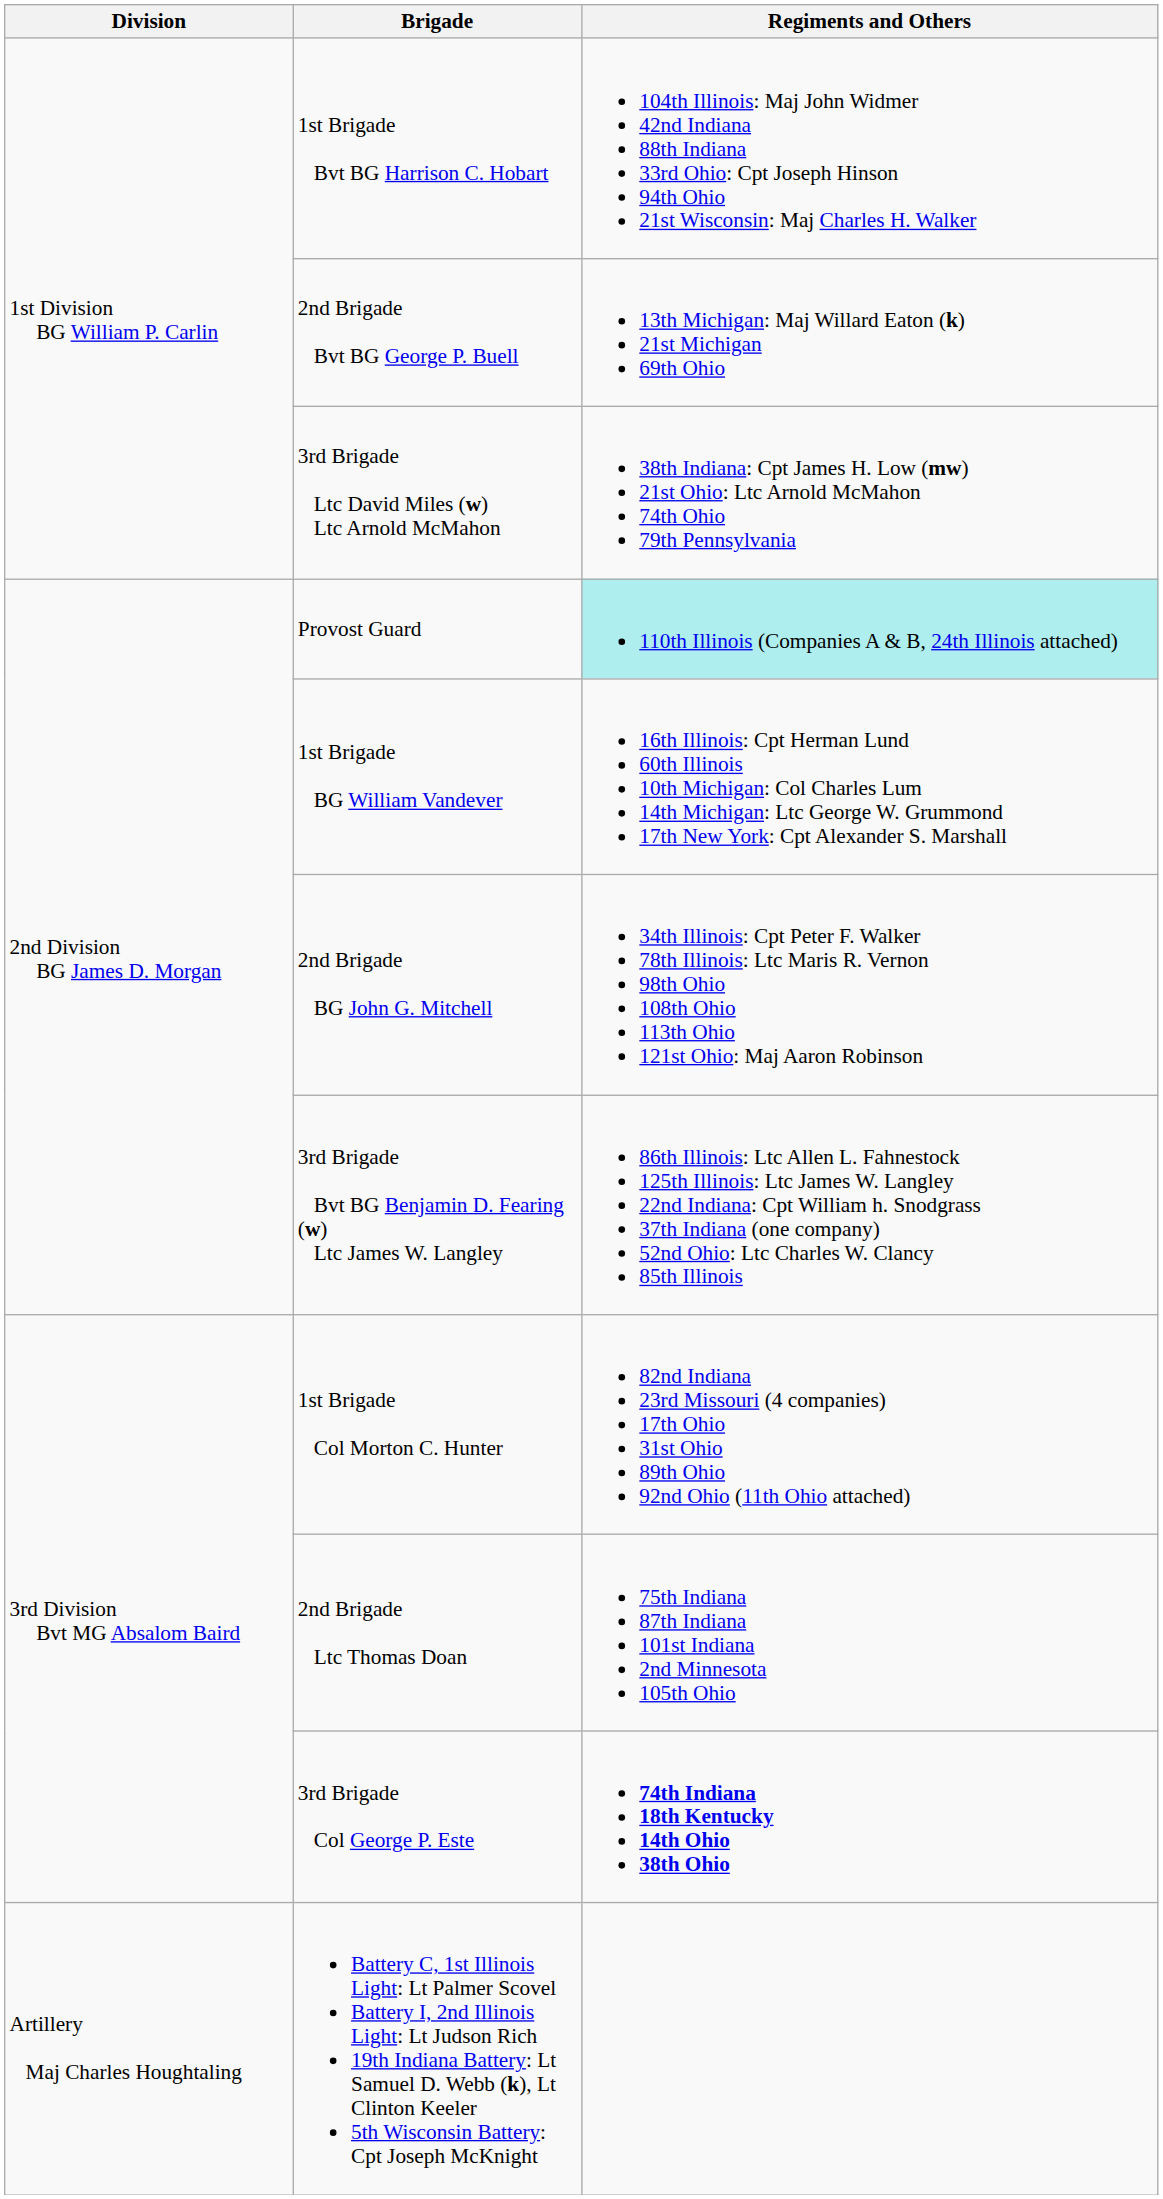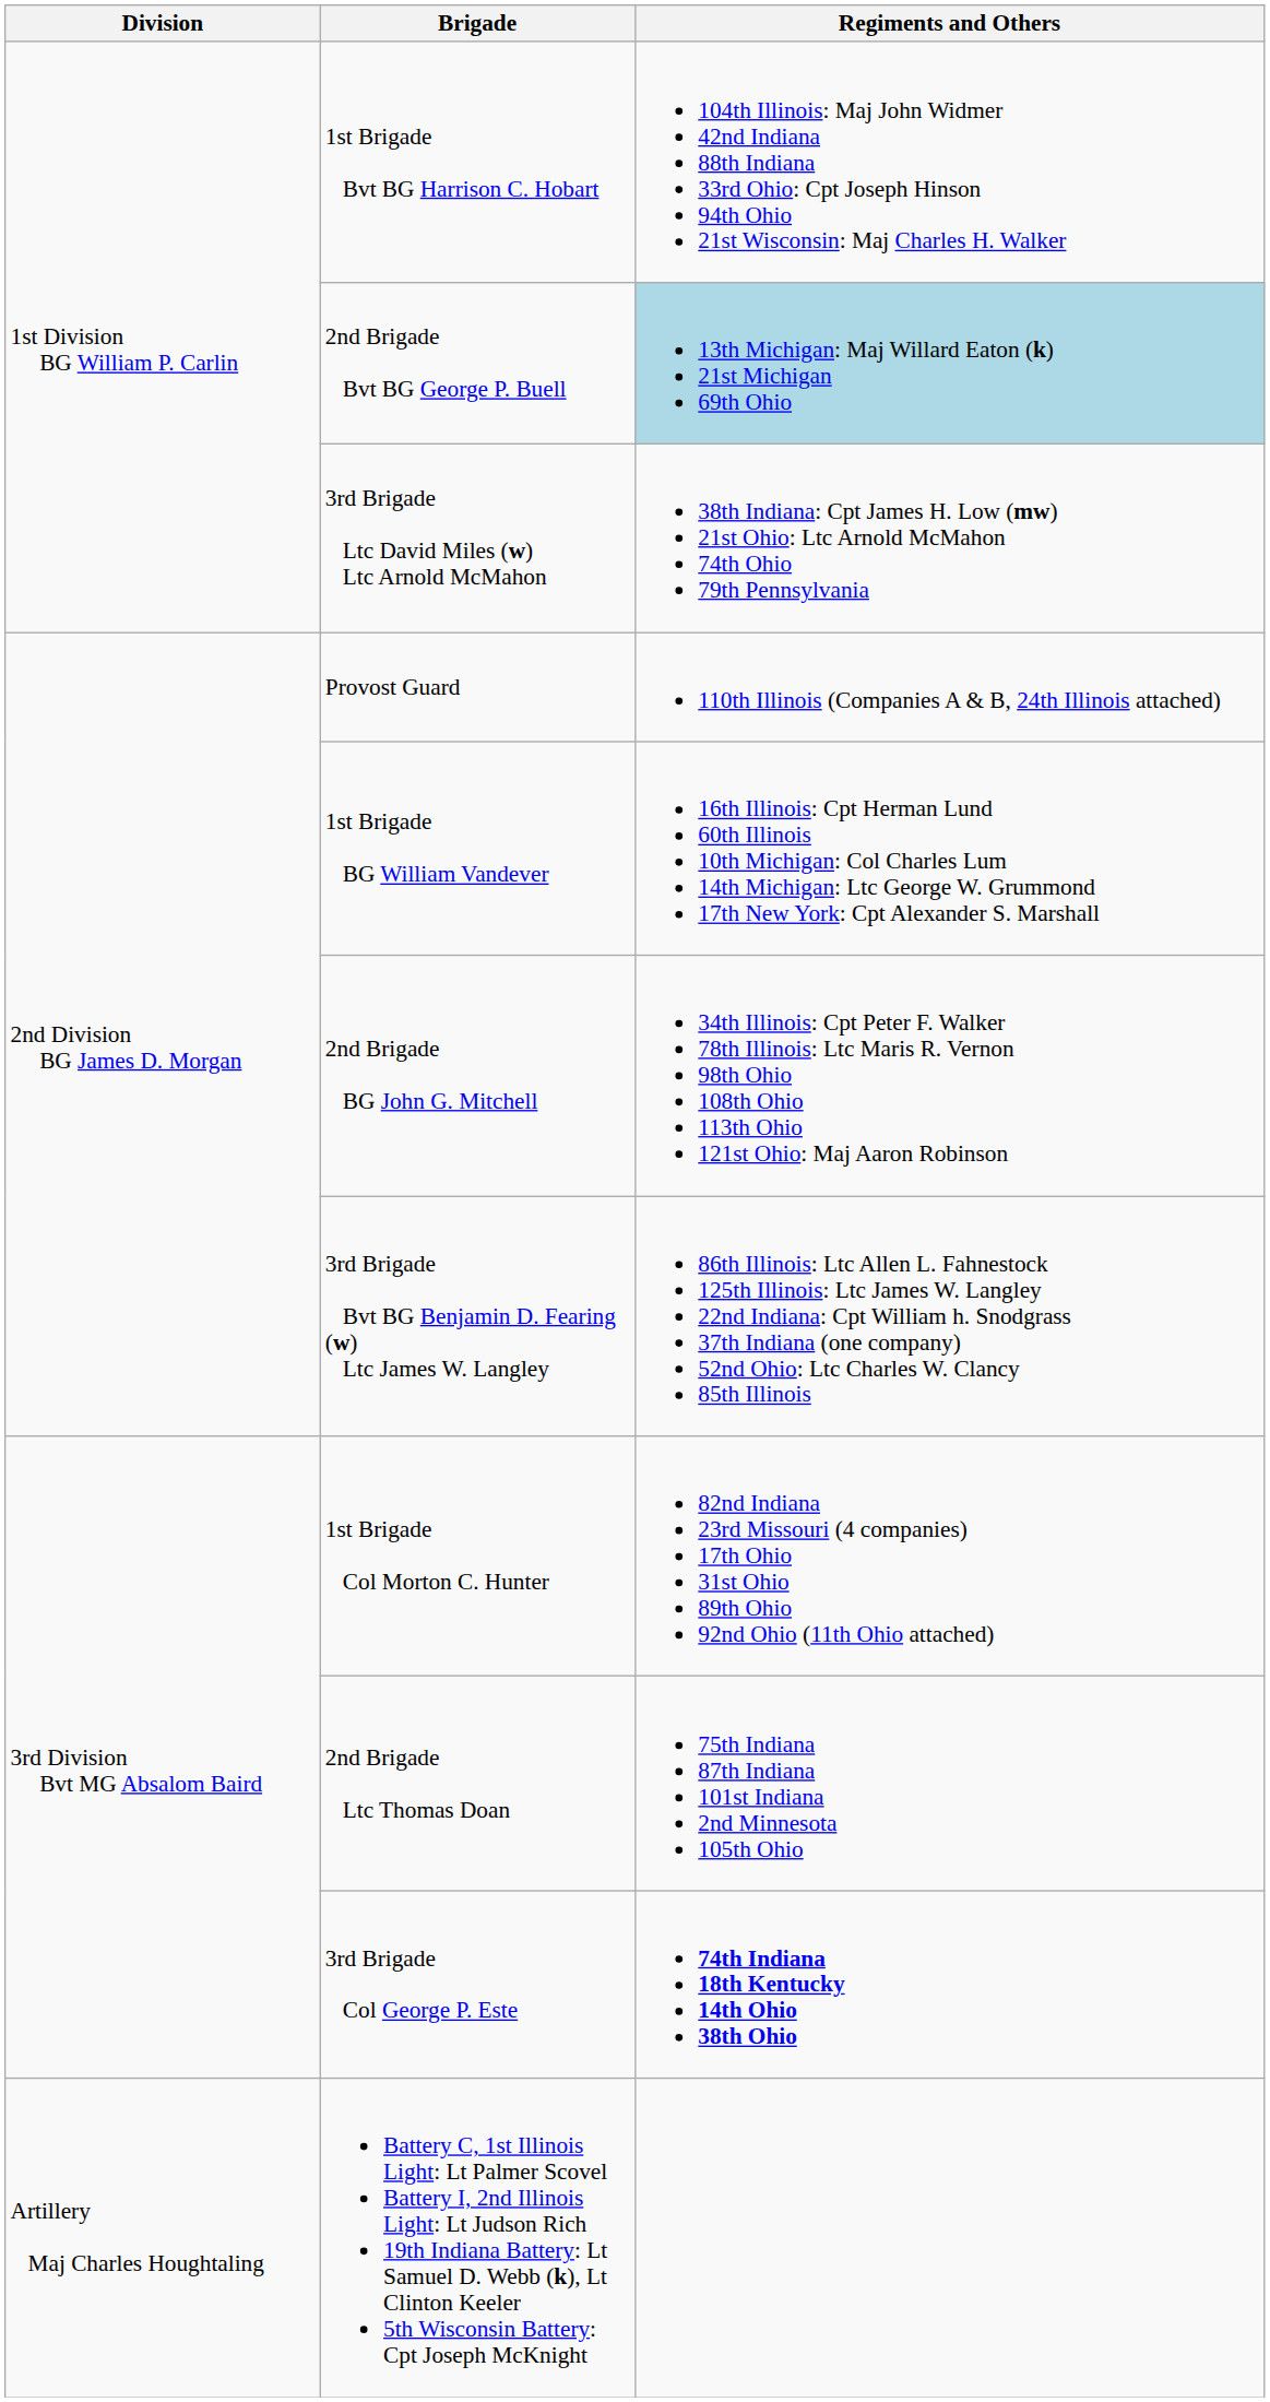2nd Brigade Bvt BG George P. Buell | Regiments and Others: no background -> lightblue background
Provost Guard | Regiments and Others: paleturquoise background -> no background
